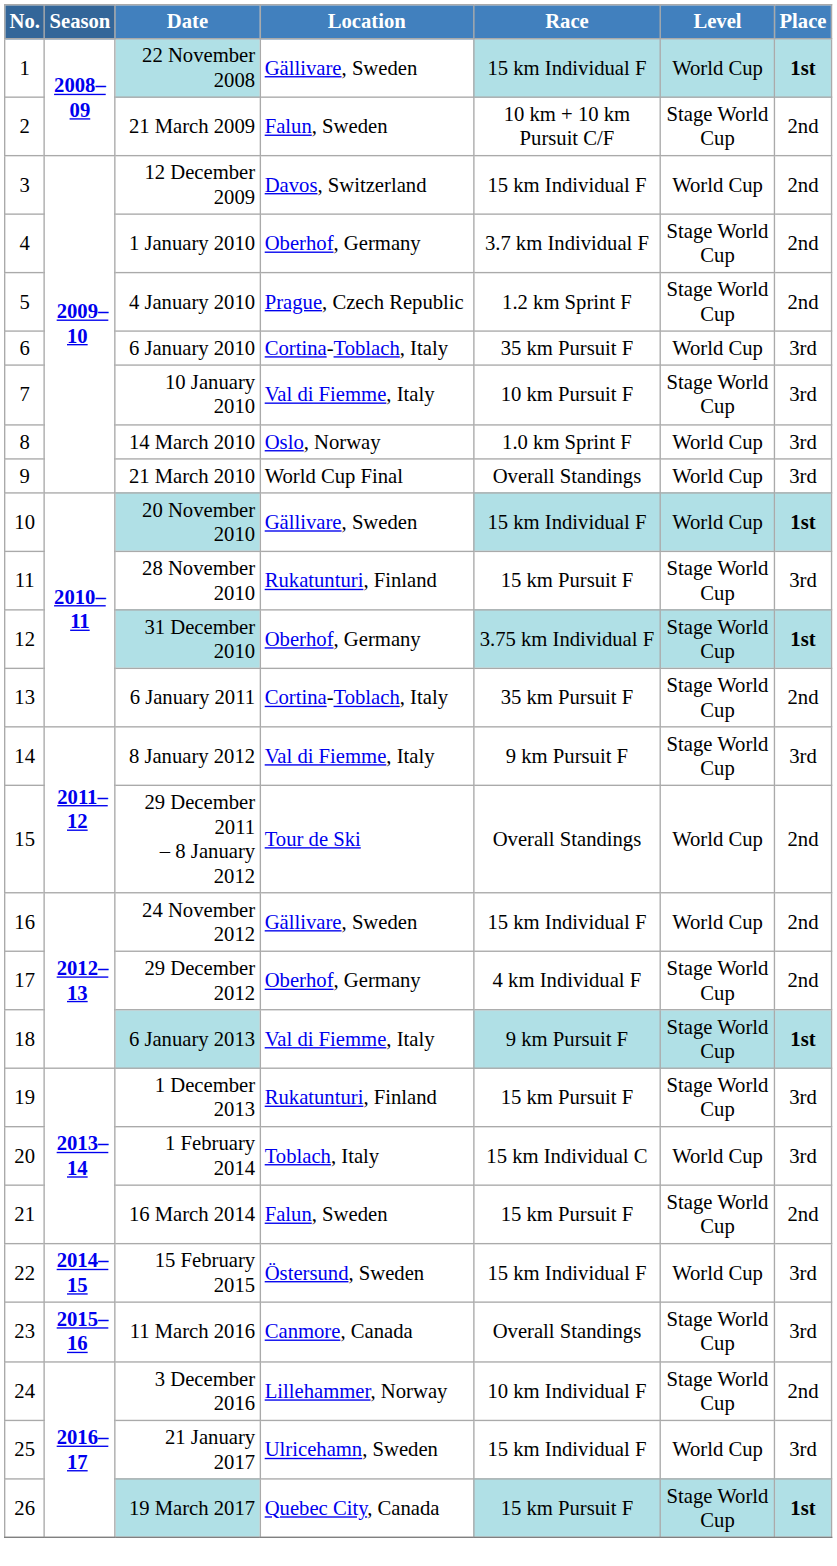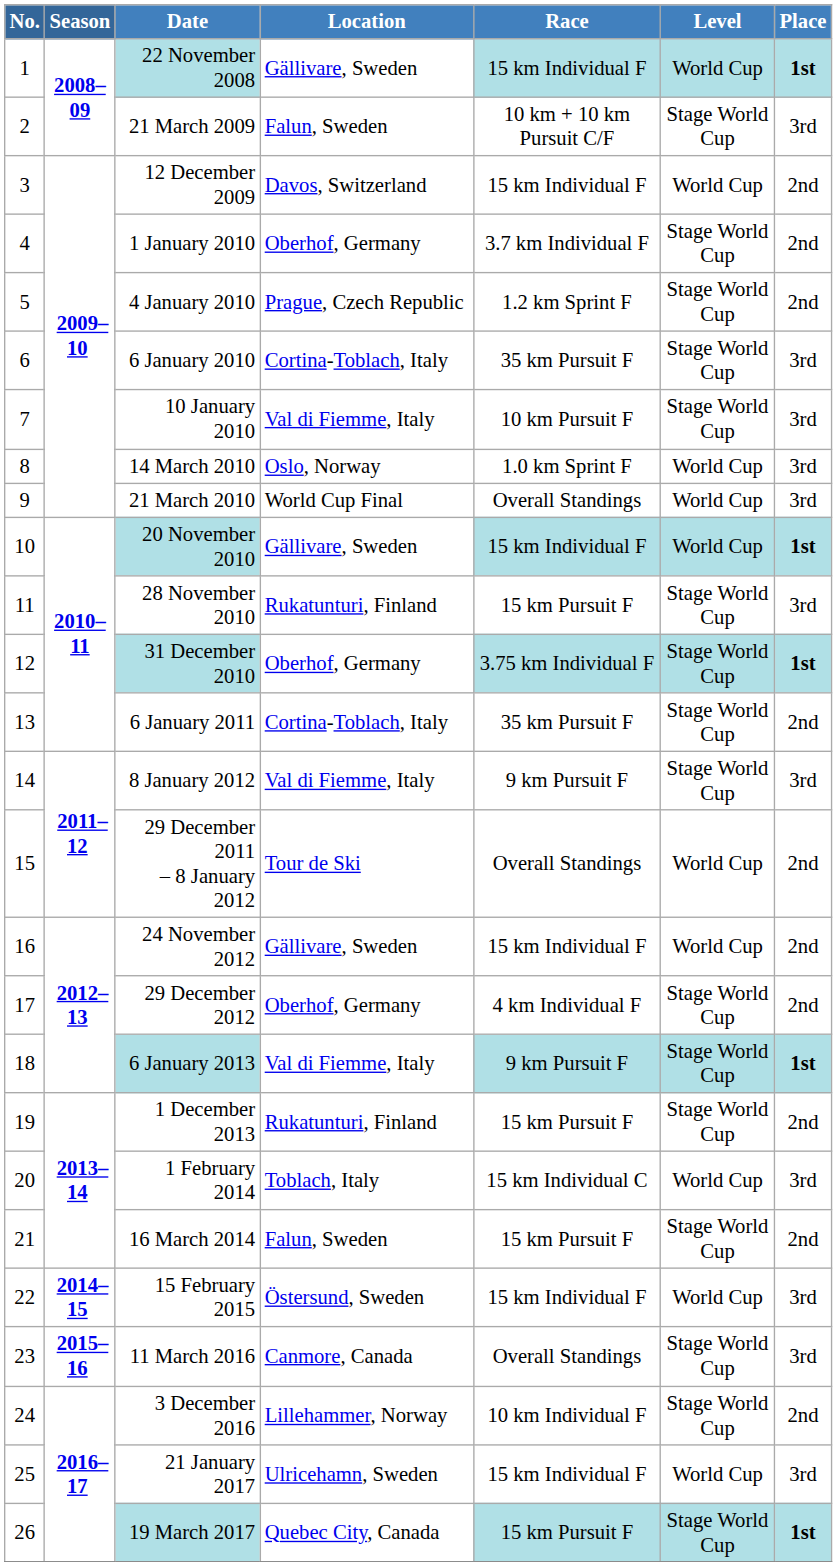21 March 2009 | Place: 2nd -> 3rd
6 January 2010 | Level: World Cup -> Stage World Cup
1 December 2013 | Place: 3rd -> 2nd
